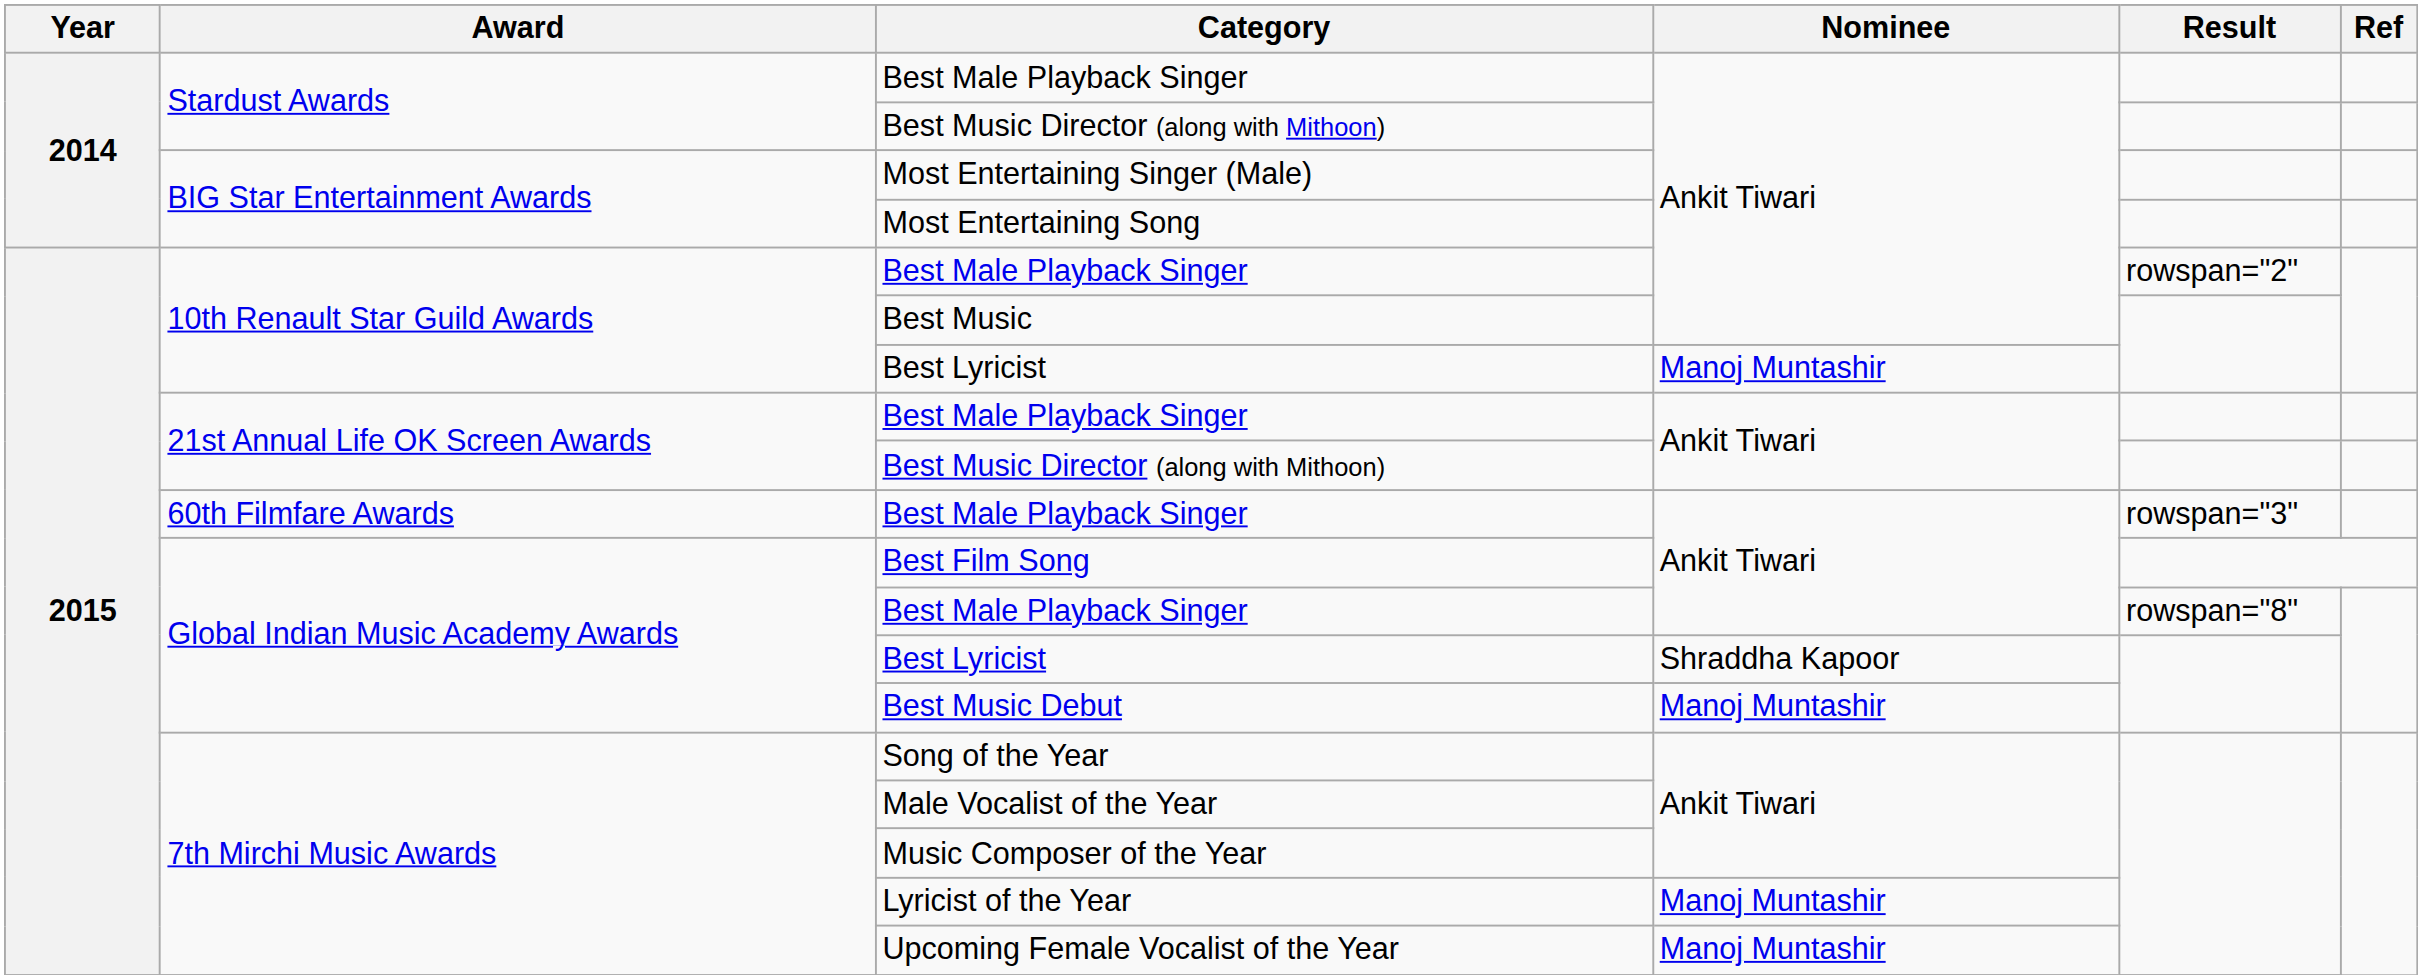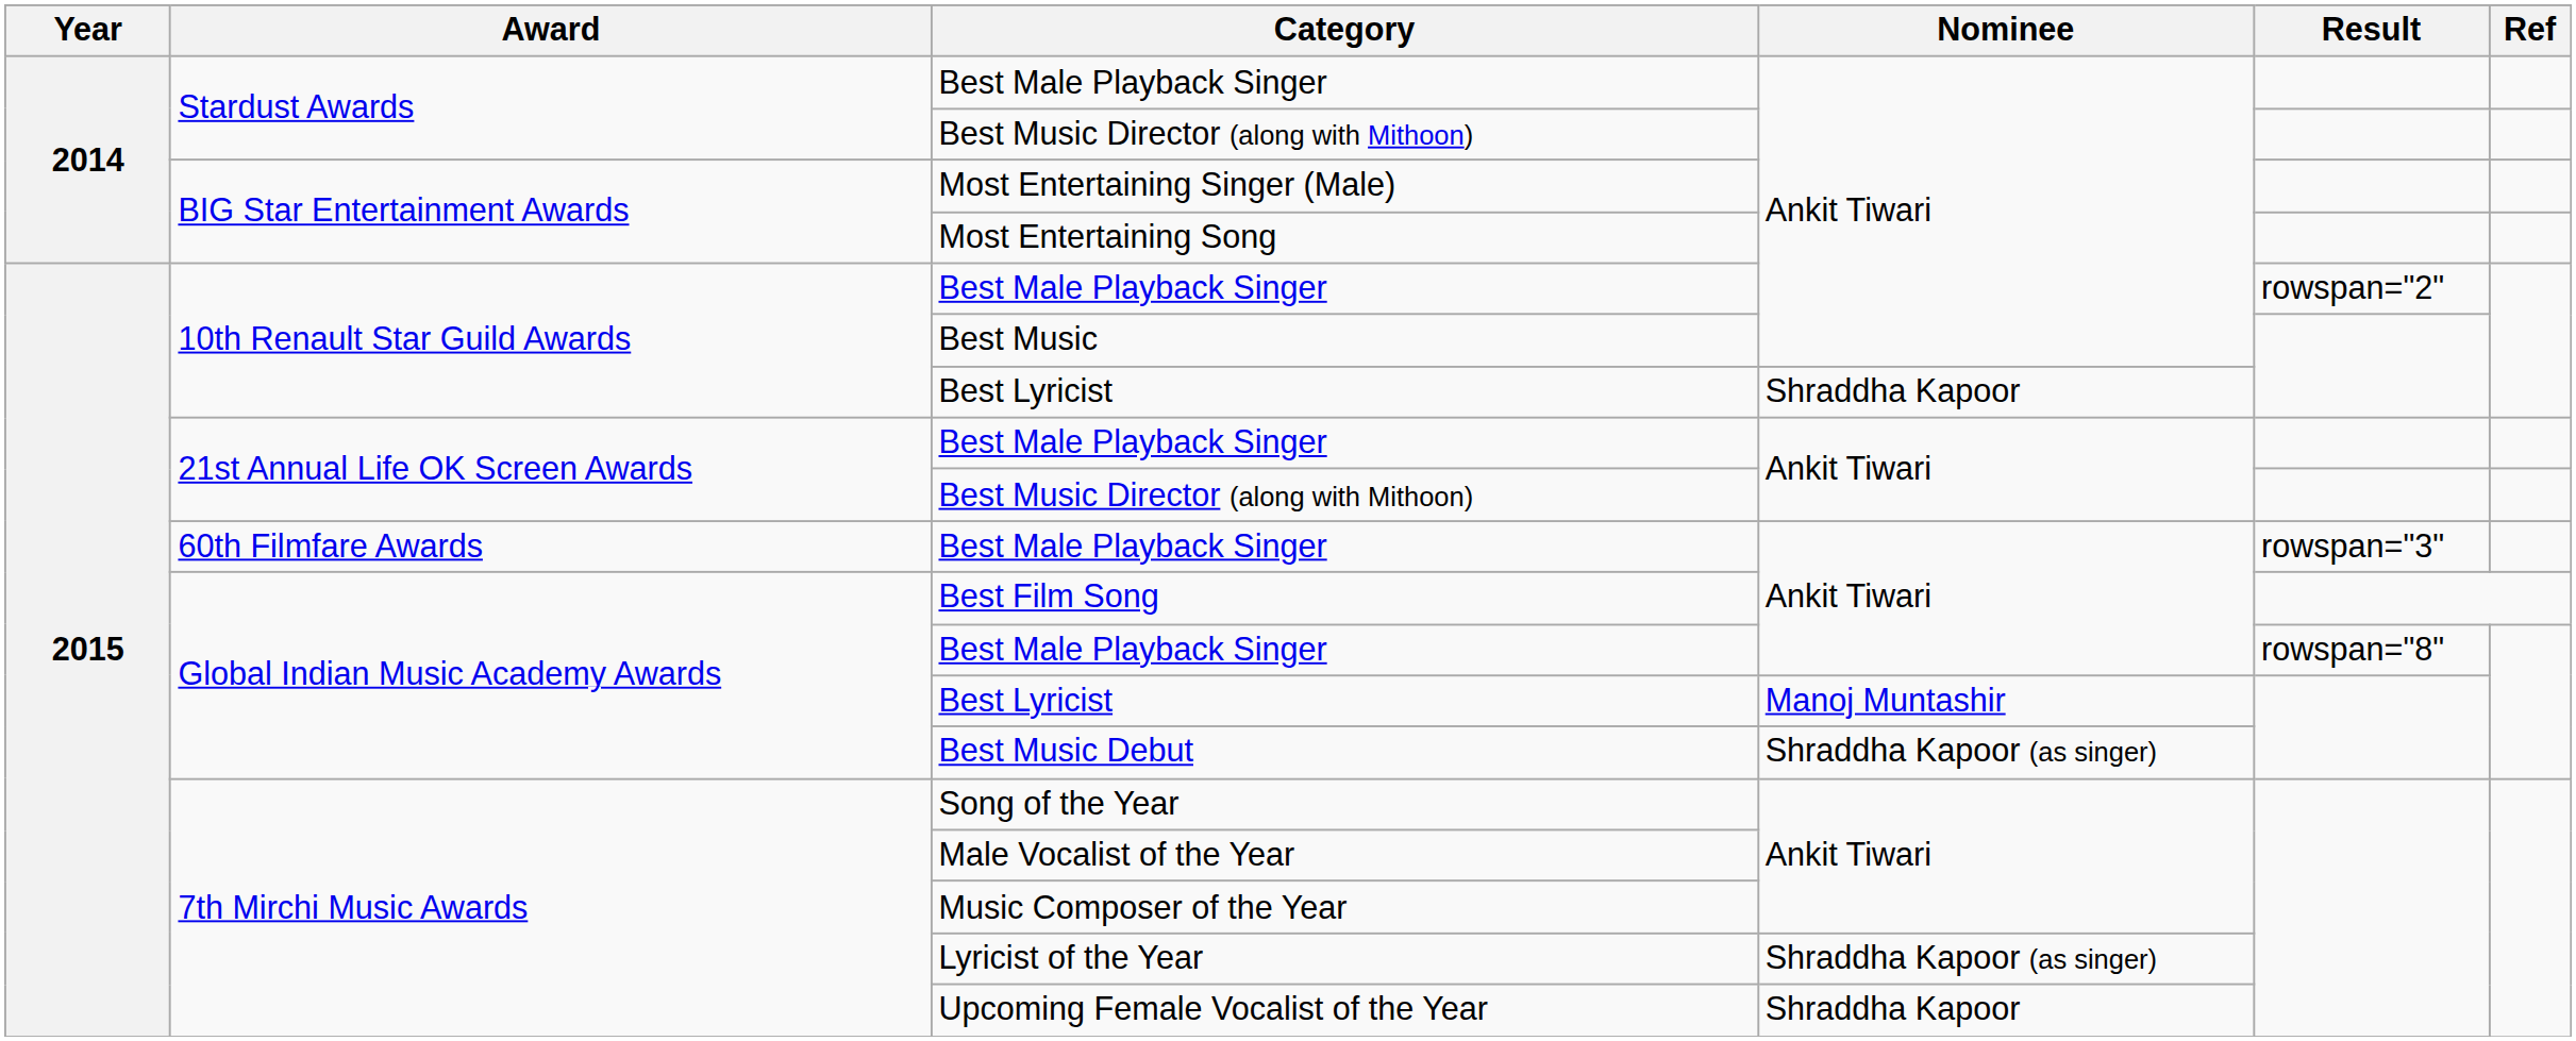10th Renault Star Guild Awards / Best Lyricist | Nominee: Manoj Muntashir -> Shraddha Kapoor
Global Indian Music Academy Awards / Best Lyricist | Nominee: Shraddha Kapoor -> Manoj Muntashir
Best Music Debut | Nominee: Manoj Muntashir -> Shraddha Kapoor (as singer)
Lyricist of the Year | Nominee: Manoj Muntashir -> Shraddha Kapoor (as singer)
Upcoming Female Vocalist of the Year | Nominee: Manoj Muntashir -> Shraddha Kapoor
